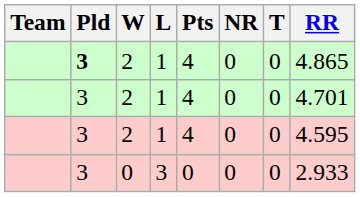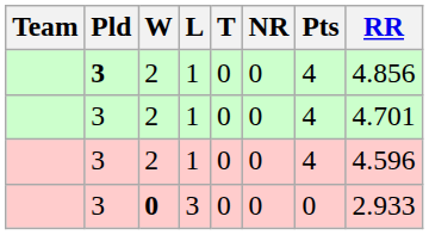columns swapped: T <-> Pts
row 2 | RR: 4.865 -> 4.856
row 4 | RR: 4.595 -> 4.596
row 5 | W: normal -> bold
